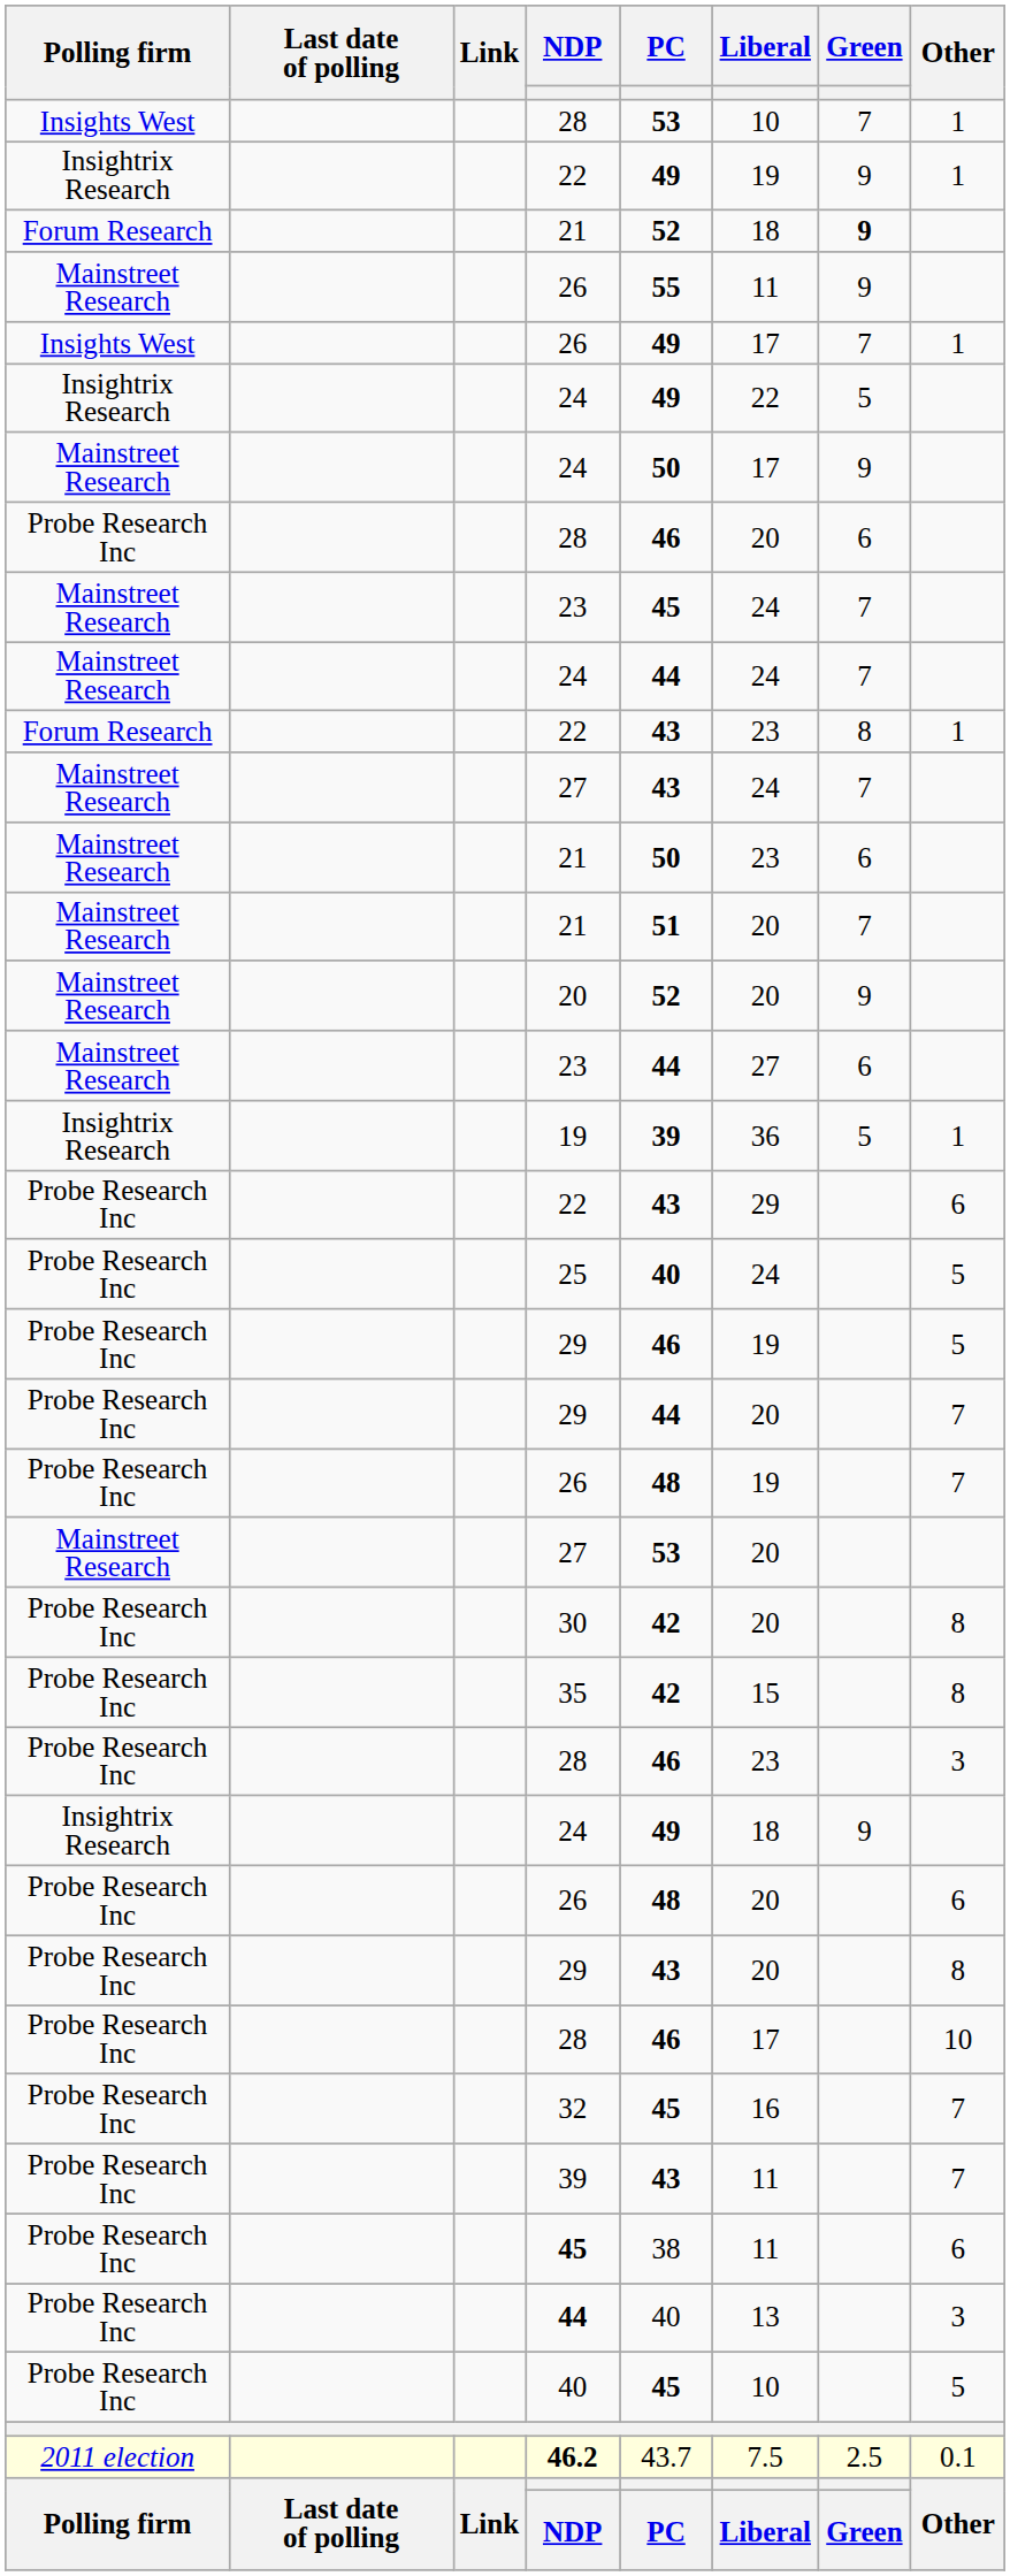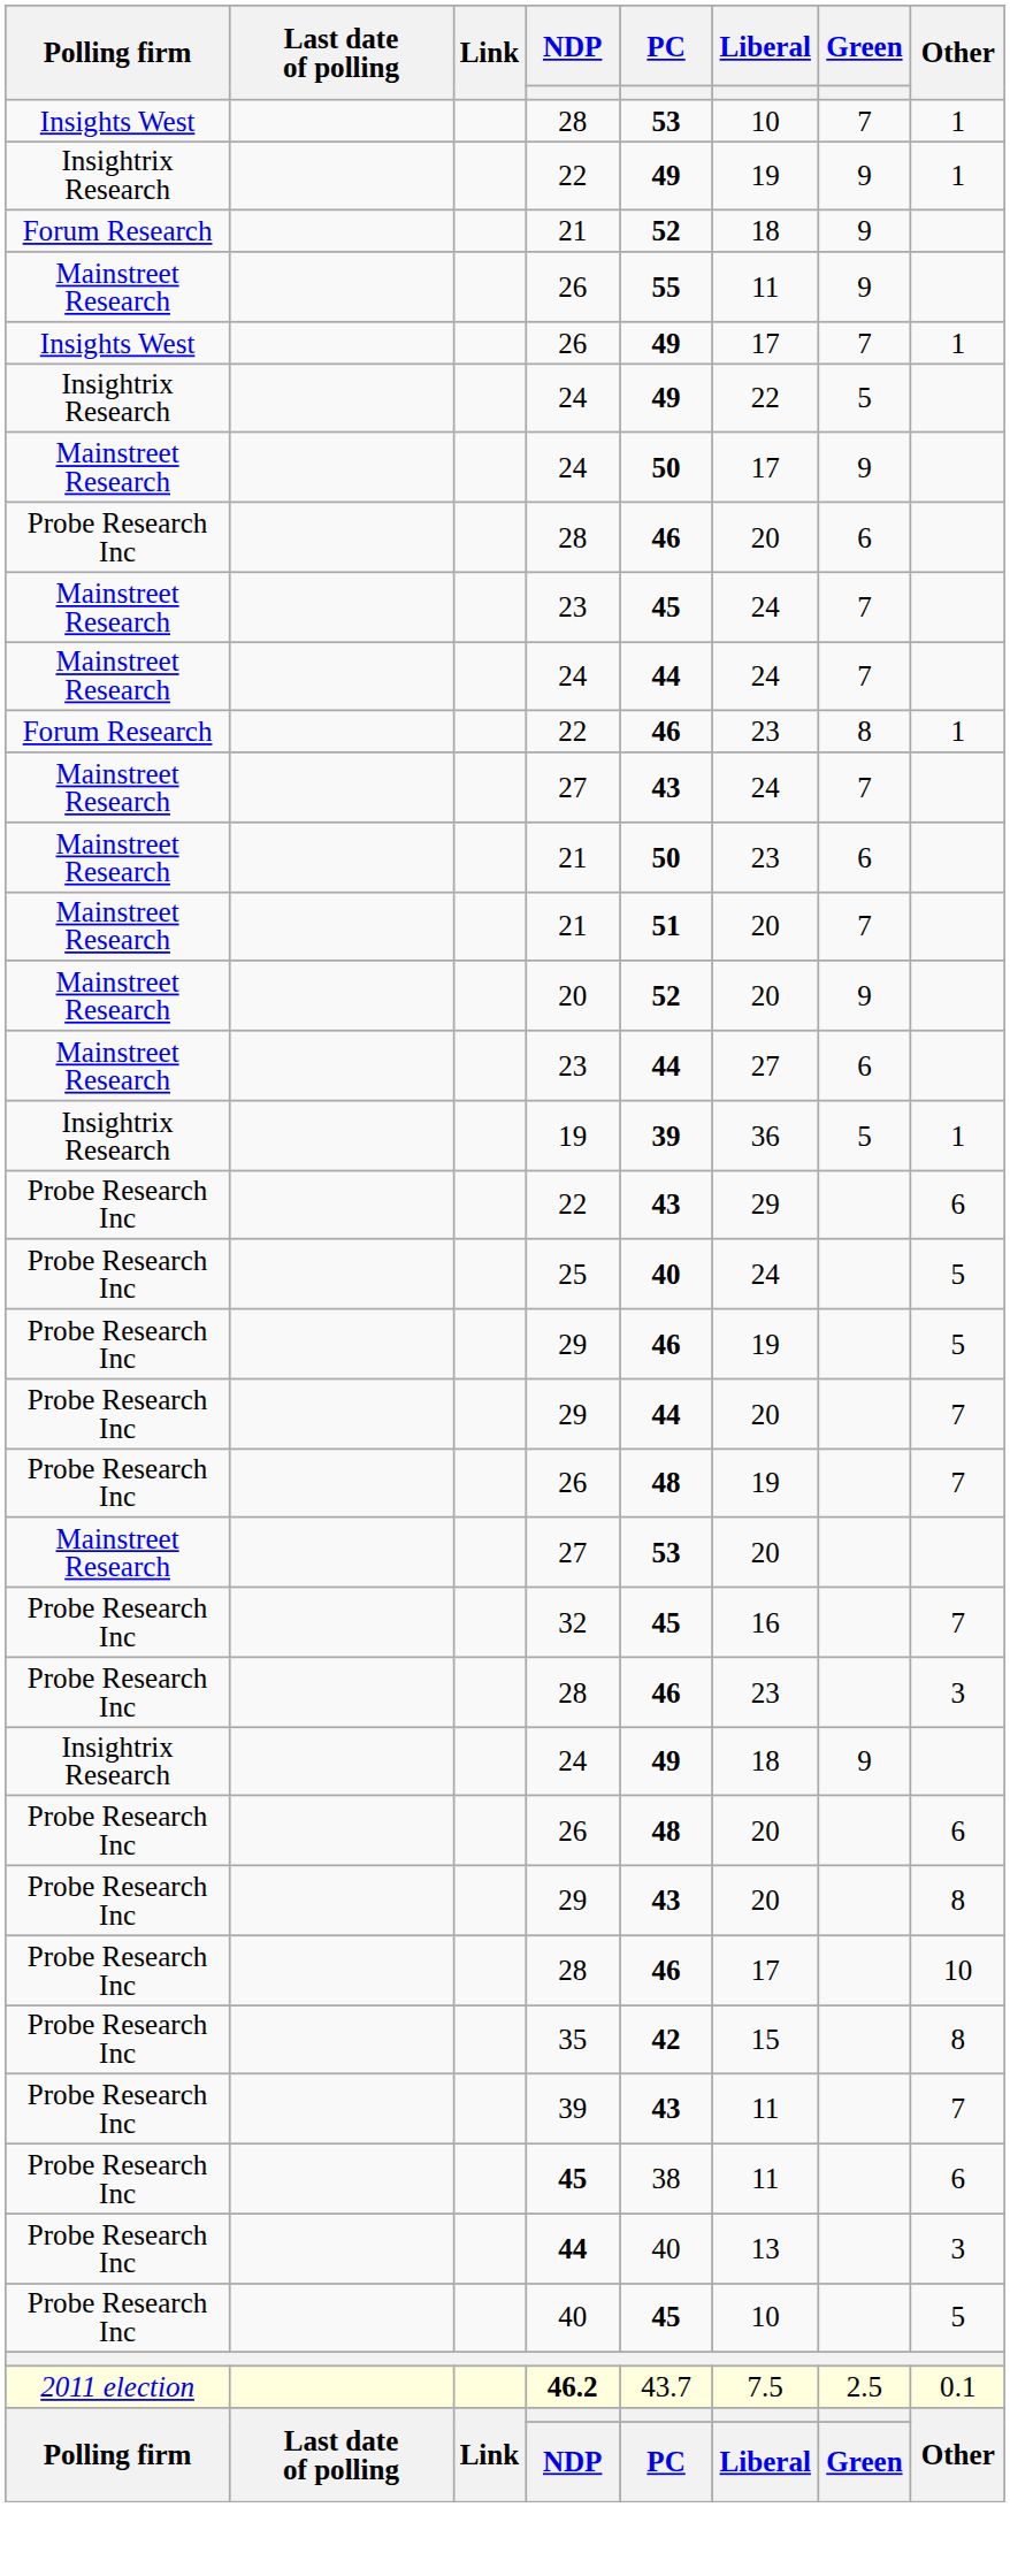Forum Research / 21 | Green: bold -> normal
Forum Research / 22 | PC: 43 -> 46
- row: Probe Research Inc | 30 | 42 | 20 | 8
rows swapped: 32 <-> 35
